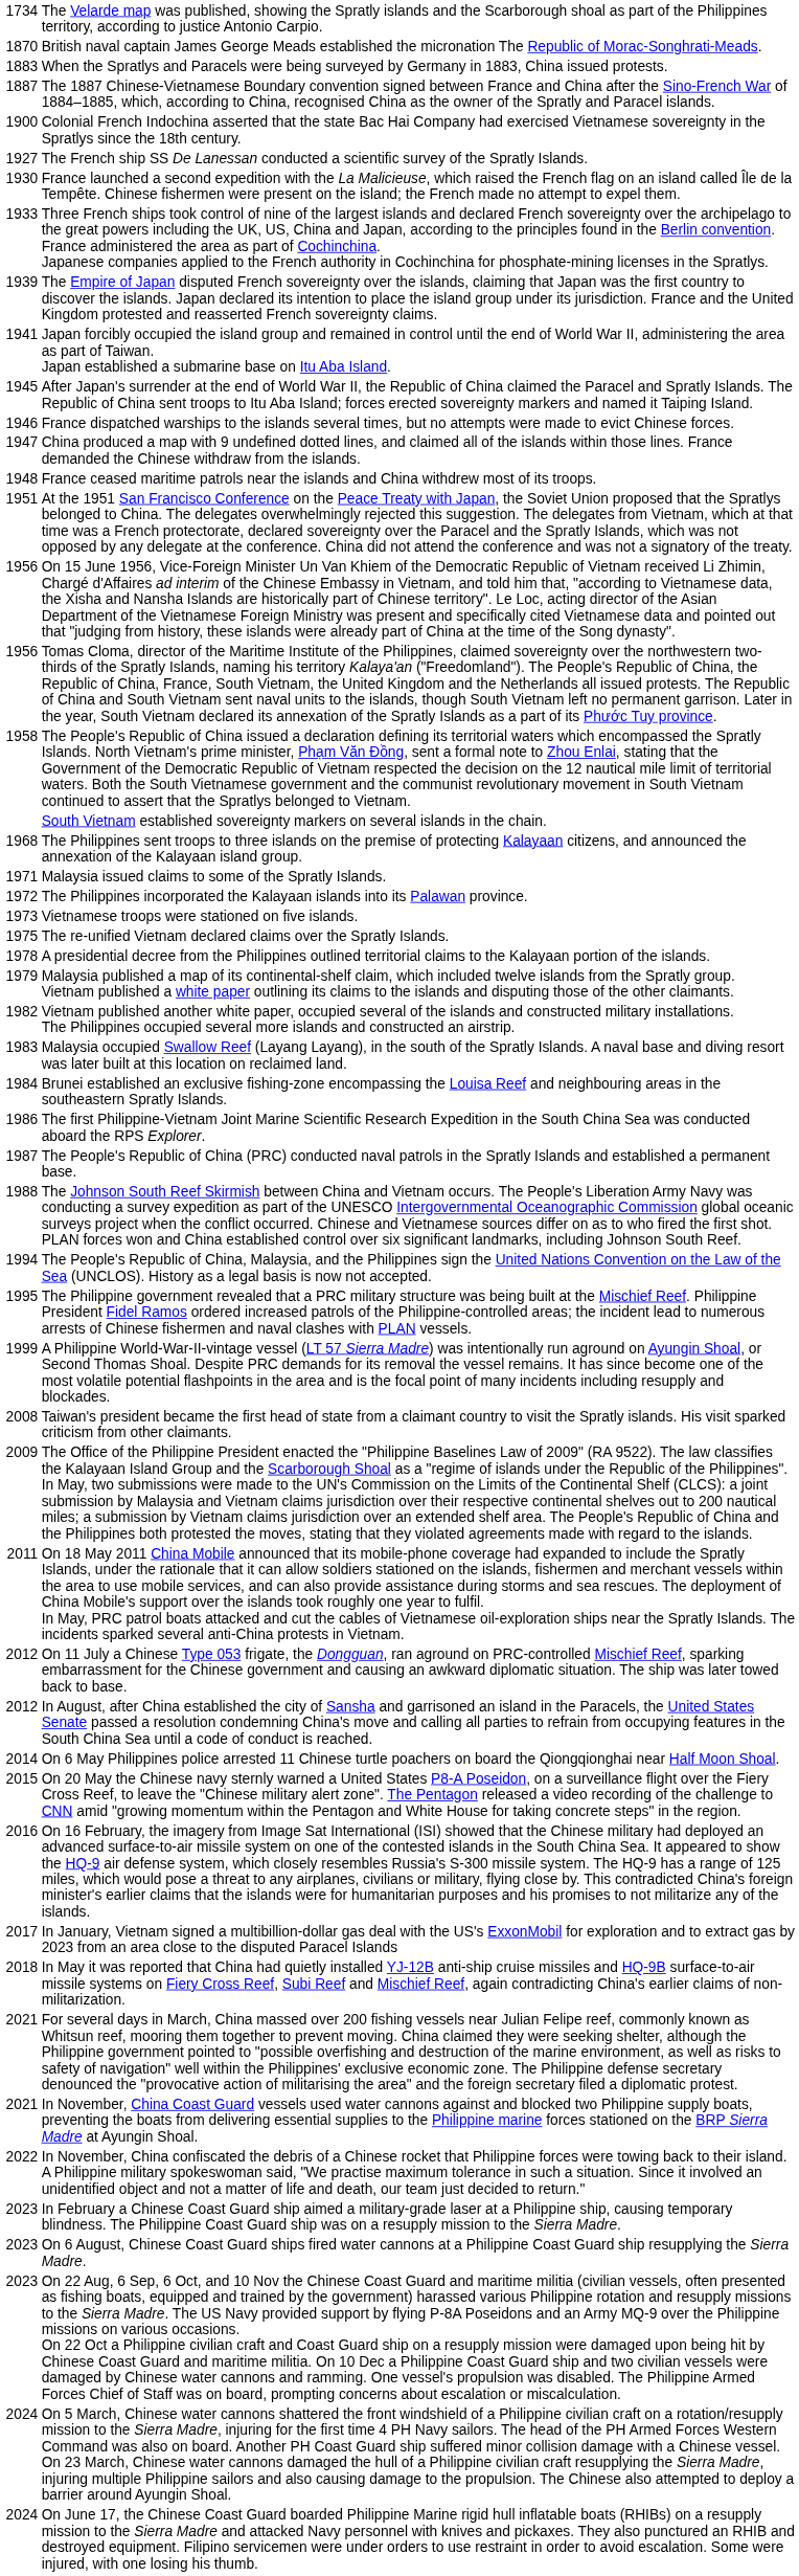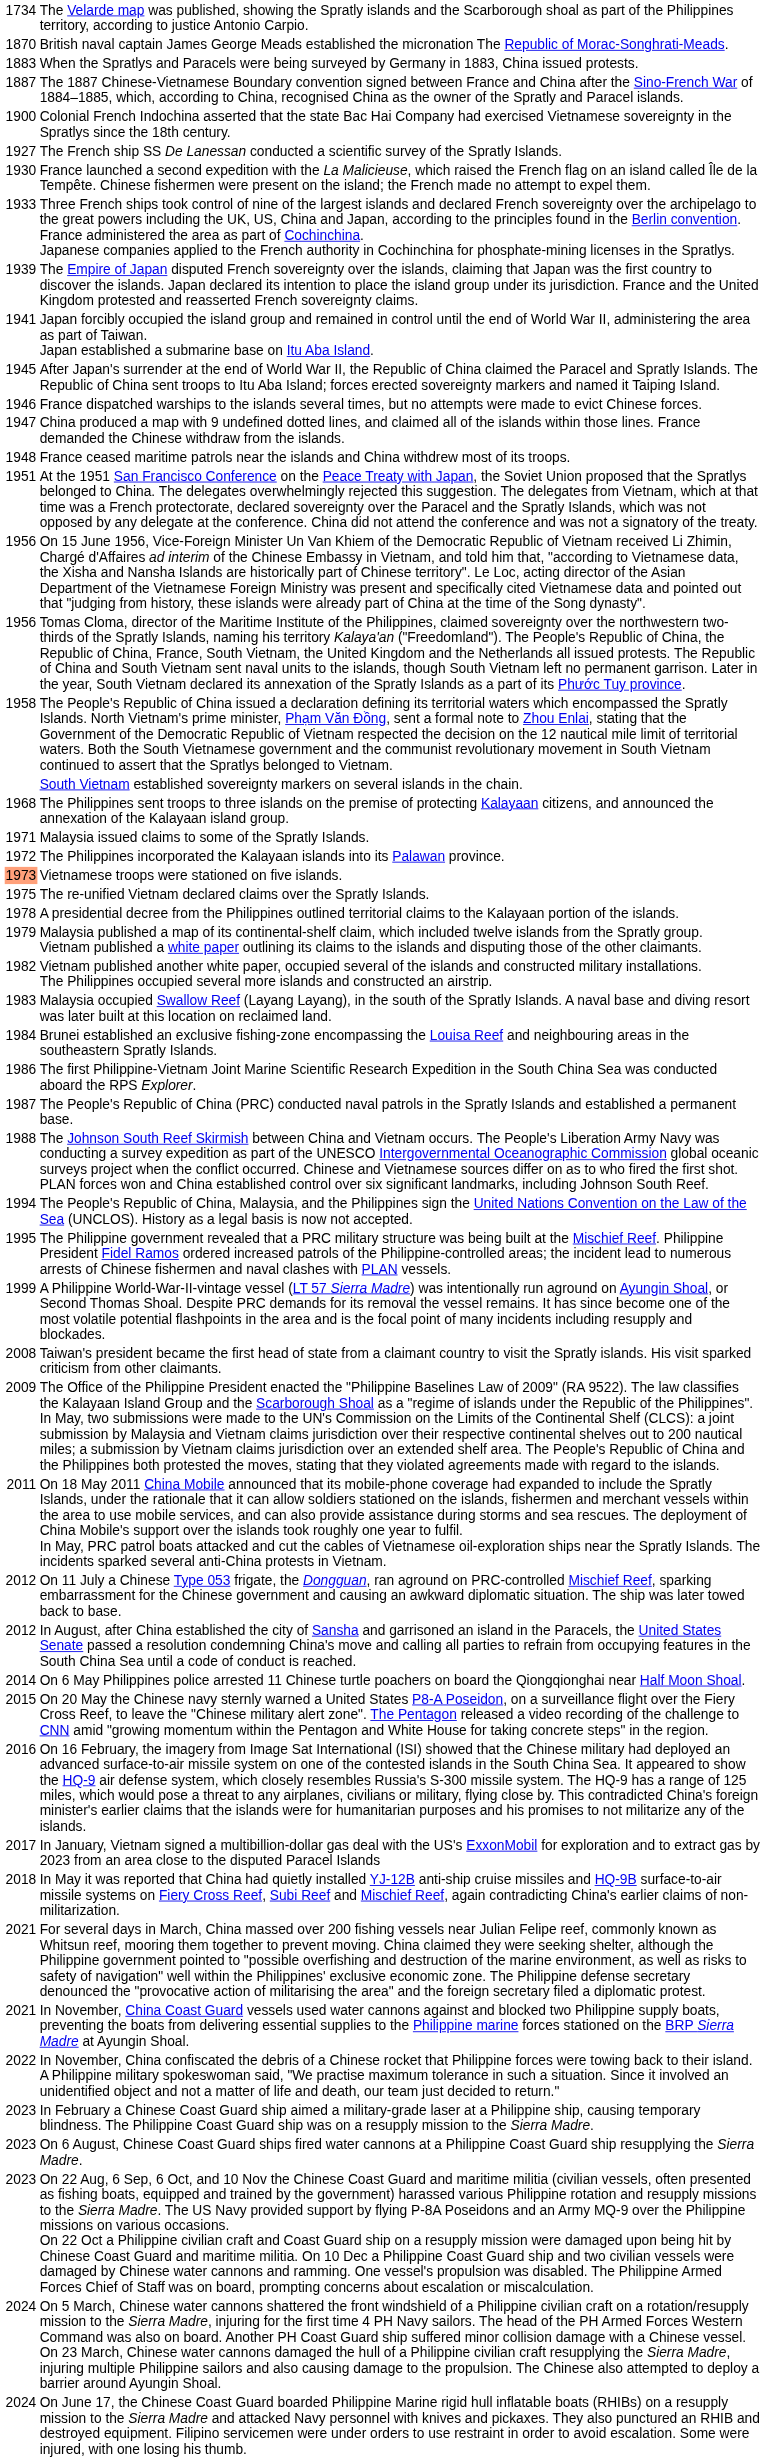Vietnamese troops were stationed on five islands. | column 1: no background -> lightsalmon background
